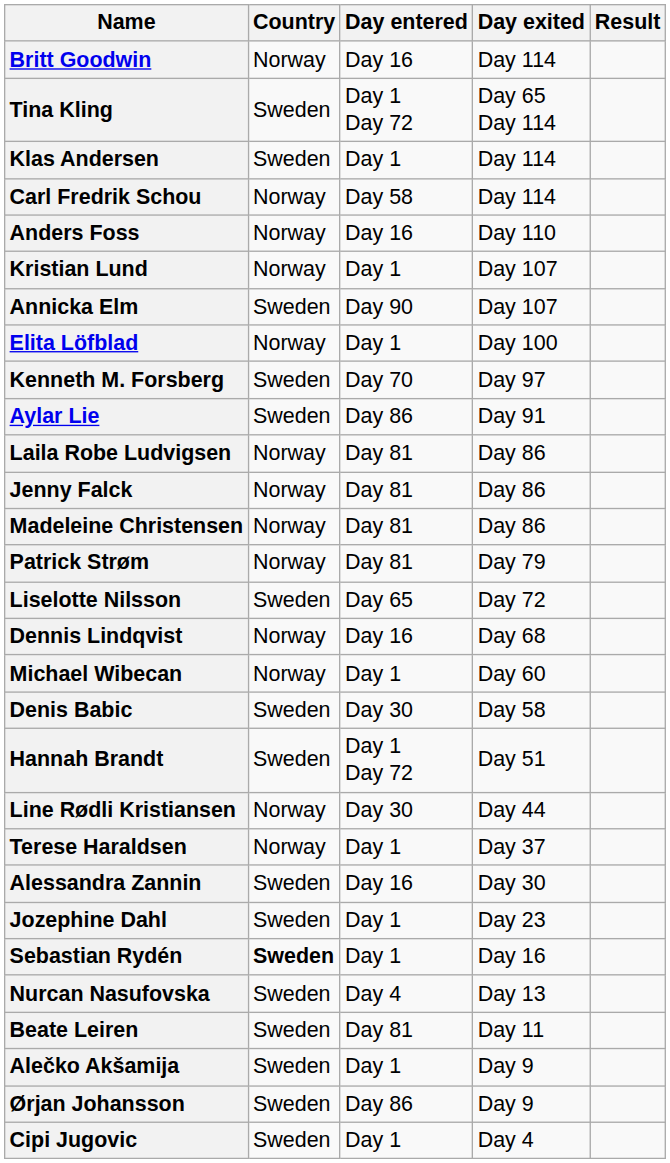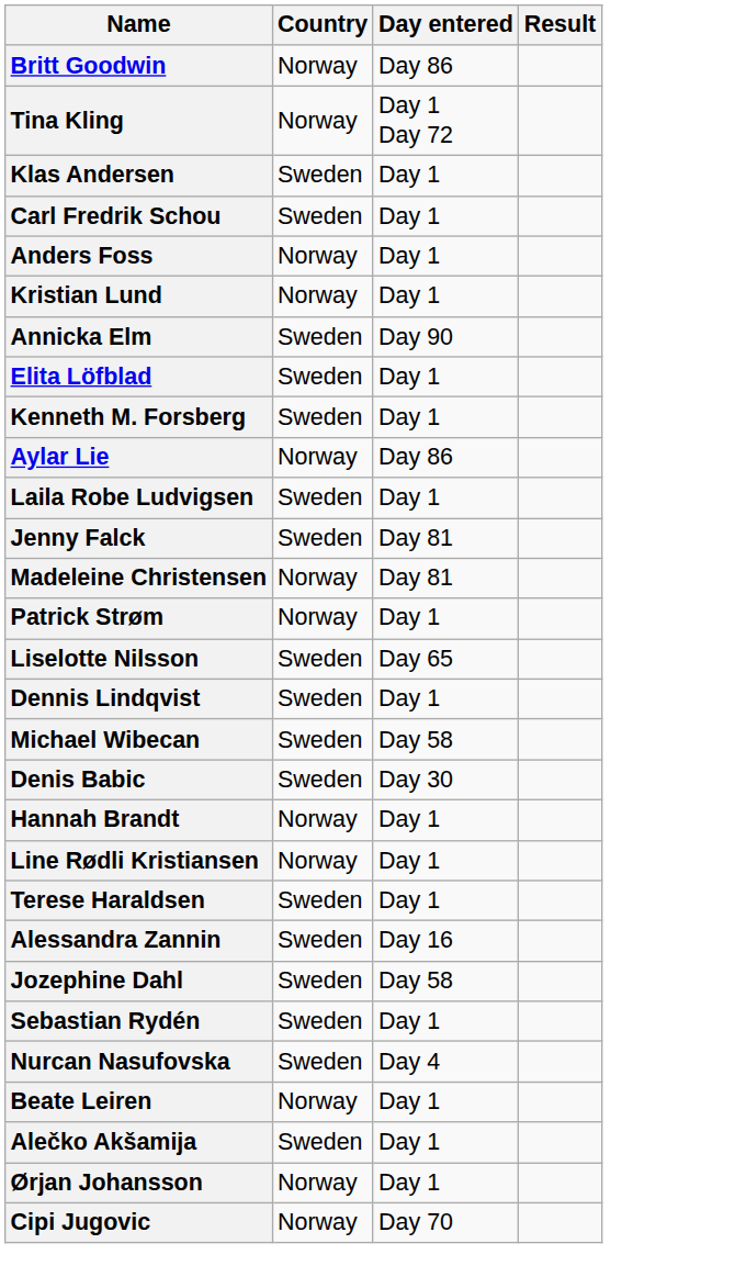- column: Day exited | Day 114 | Day 65 Day 114 | Day 114 | Day 114 | Day 110 | Day 107 | Day 107 | Day 100 | Day 97 | Day 91 | Day 86 | Day 86 | Day 86 | Day 79 | Day 72 | Day 68 | Day 60 | Day 58 | Day 51 | Day 44 | Day 37 | Day 30 | Day 23 | Day 16 | Day 13 | Day 11 | Day 9 | Day 9 | Day 4
Britt Goodwin | Day entered: Day 16 -> Day 86
Tina Kling | Country: Sweden -> Norway
Carl Fredrik Schou | Country: Norway -> Sweden
Carl Fredrik Schou | Day entered: Day 58 -> Day 1
Anders Foss | Day entered: Day 16 -> Day 1
Elita Löfblad | Country: Norway -> Sweden
Kenneth M. Forsberg | Day entered: Day 70 -> Day 1
Aylar Lie | Country: Sweden -> Norway
Laila Robe Ludvigsen | Country: Norway -> Sweden
Laila Robe Ludvigsen | Day entered: Day 81 -> Day 1
Jenny Falck | Country: Norway -> Sweden
Patrick Strøm | Day entered: Day 81 -> Day 1
Dennis Lindqvist | Country: Norway -> Sweden
Dennis Lindqvist | Day entered: Day 16 -> Day 1
Michael Wibecan | Country: Norway -> Sweden
Michael Wibecan | Day entered: Day 1 -> Day 58
Hannah Brandt | Country: Sweden -> Norway
Hannah Brandt | Day entered: Day 1 Day 72 -> Day 1
Line Rødli Kristiansen | Day entered: Day 30 -> Day 1
Terese Haraldsen | Country: Norway -> Sweden
Jozephine Dahl | Day entered: Day 1 -> Day 58
Sebastian Rydén | Country: bold -> normal
Beate Leiren | Country: Sweden -> Norway
Beate Leiren | Day entered: Day 81 -> Day 1
Ørjan Johansson | Country: Sweden -> Norway
Ørjan Johansson | Day entered: Day 86 -> Day 1
Cipi Jugovic | Country: Sweden -> Norway
Cipi Jugovic | Day entered: Day 1 -> Day 70
